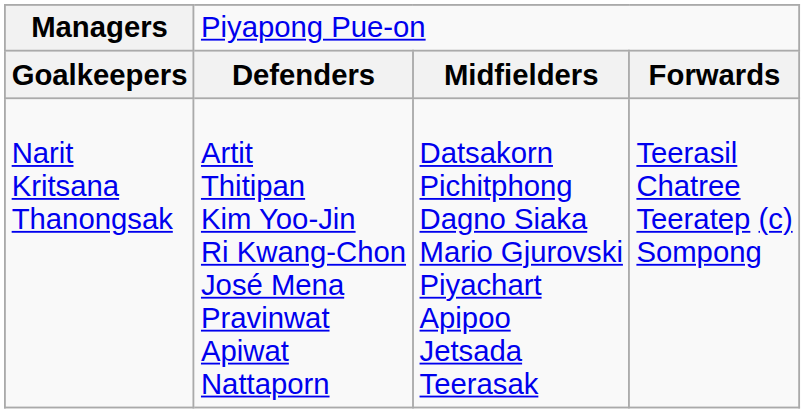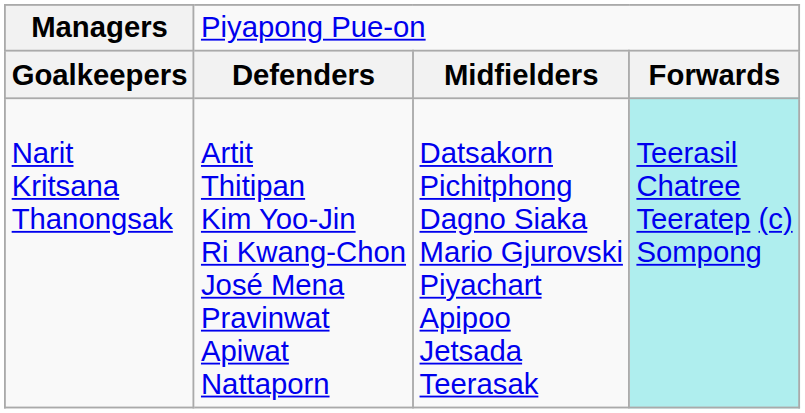Narit Kritsana Thanongsak | column 4: no background -> paleturquoise background
